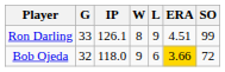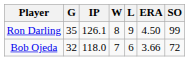Ron Darling | G: 33 -> 35
Ron Darling | ERA: 4.51 -> 4.50
Bob Ojeda | W: 9 -> 7
Bob Ojeda | ERA: gold background -> no background
